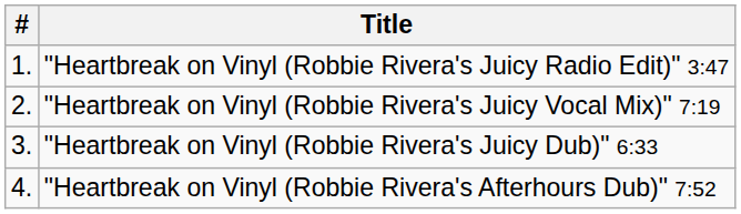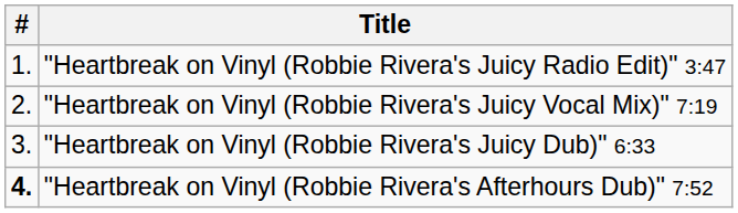"Heartbreak on Vinyl (Robbie Rivera's Afterhours Dub)" 7:52 | #: normal -> bold
